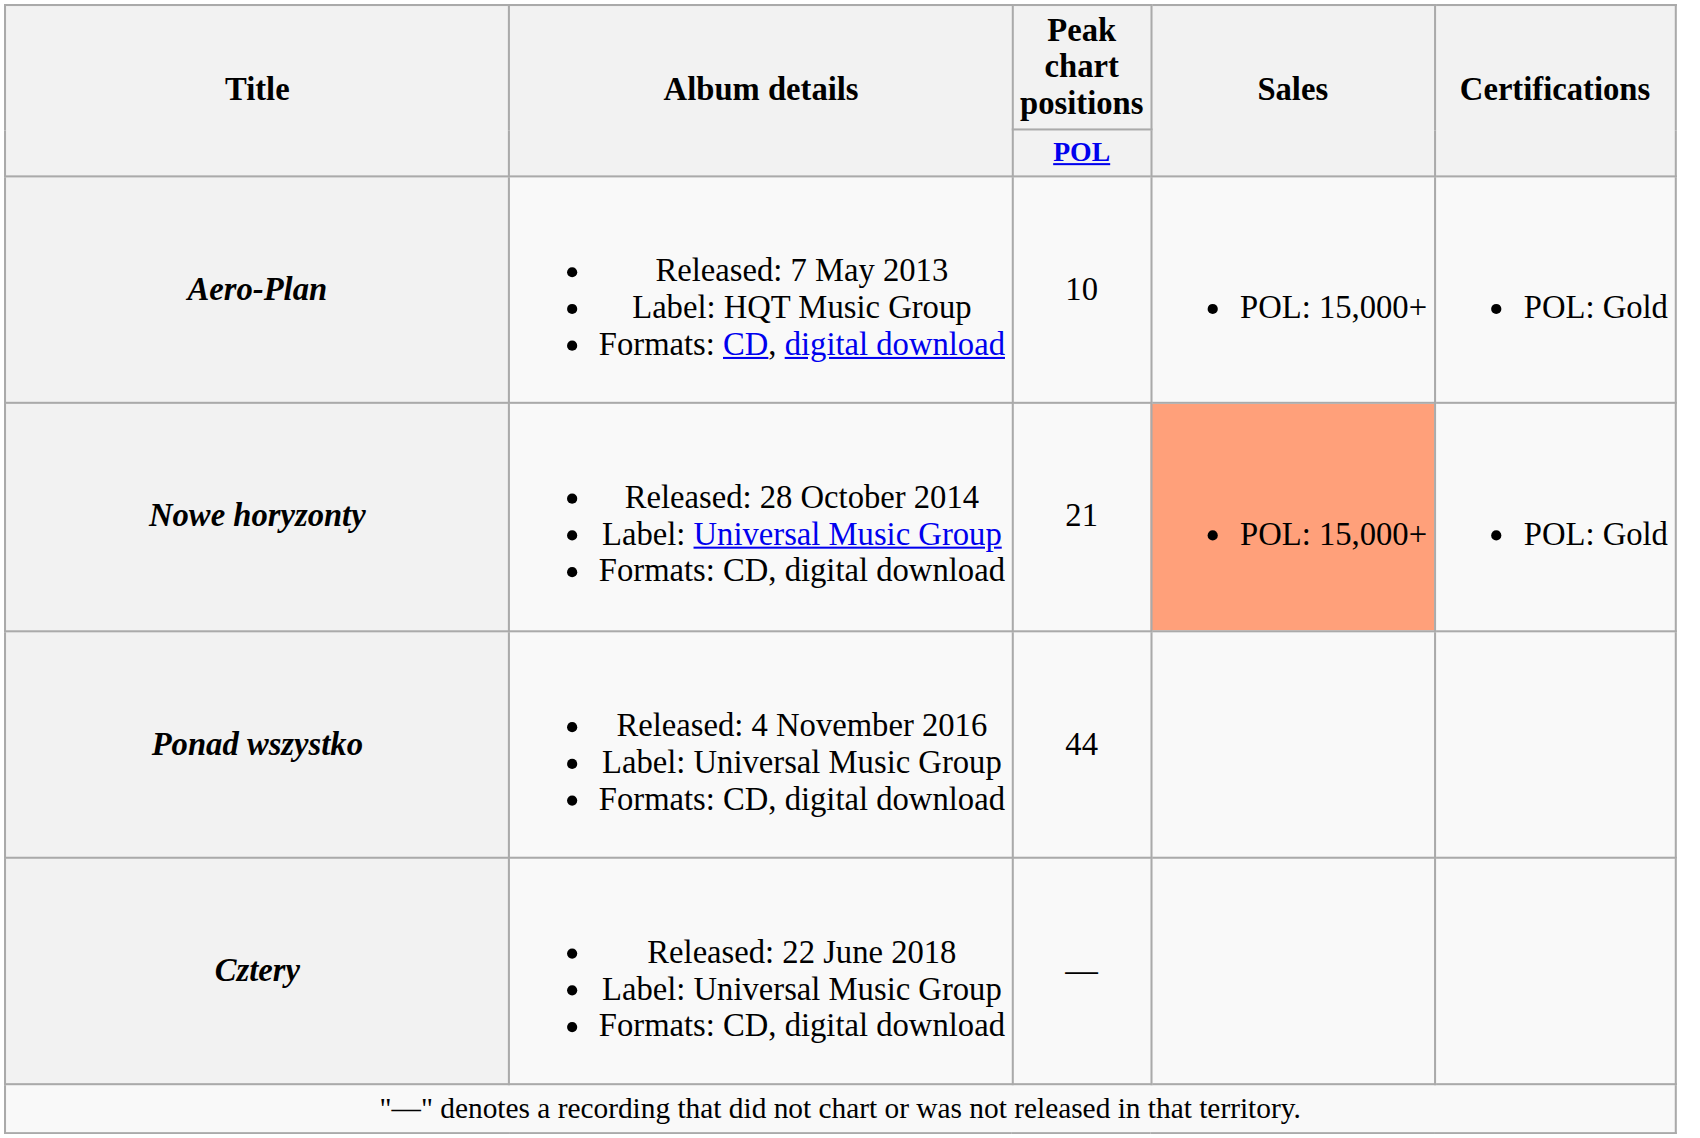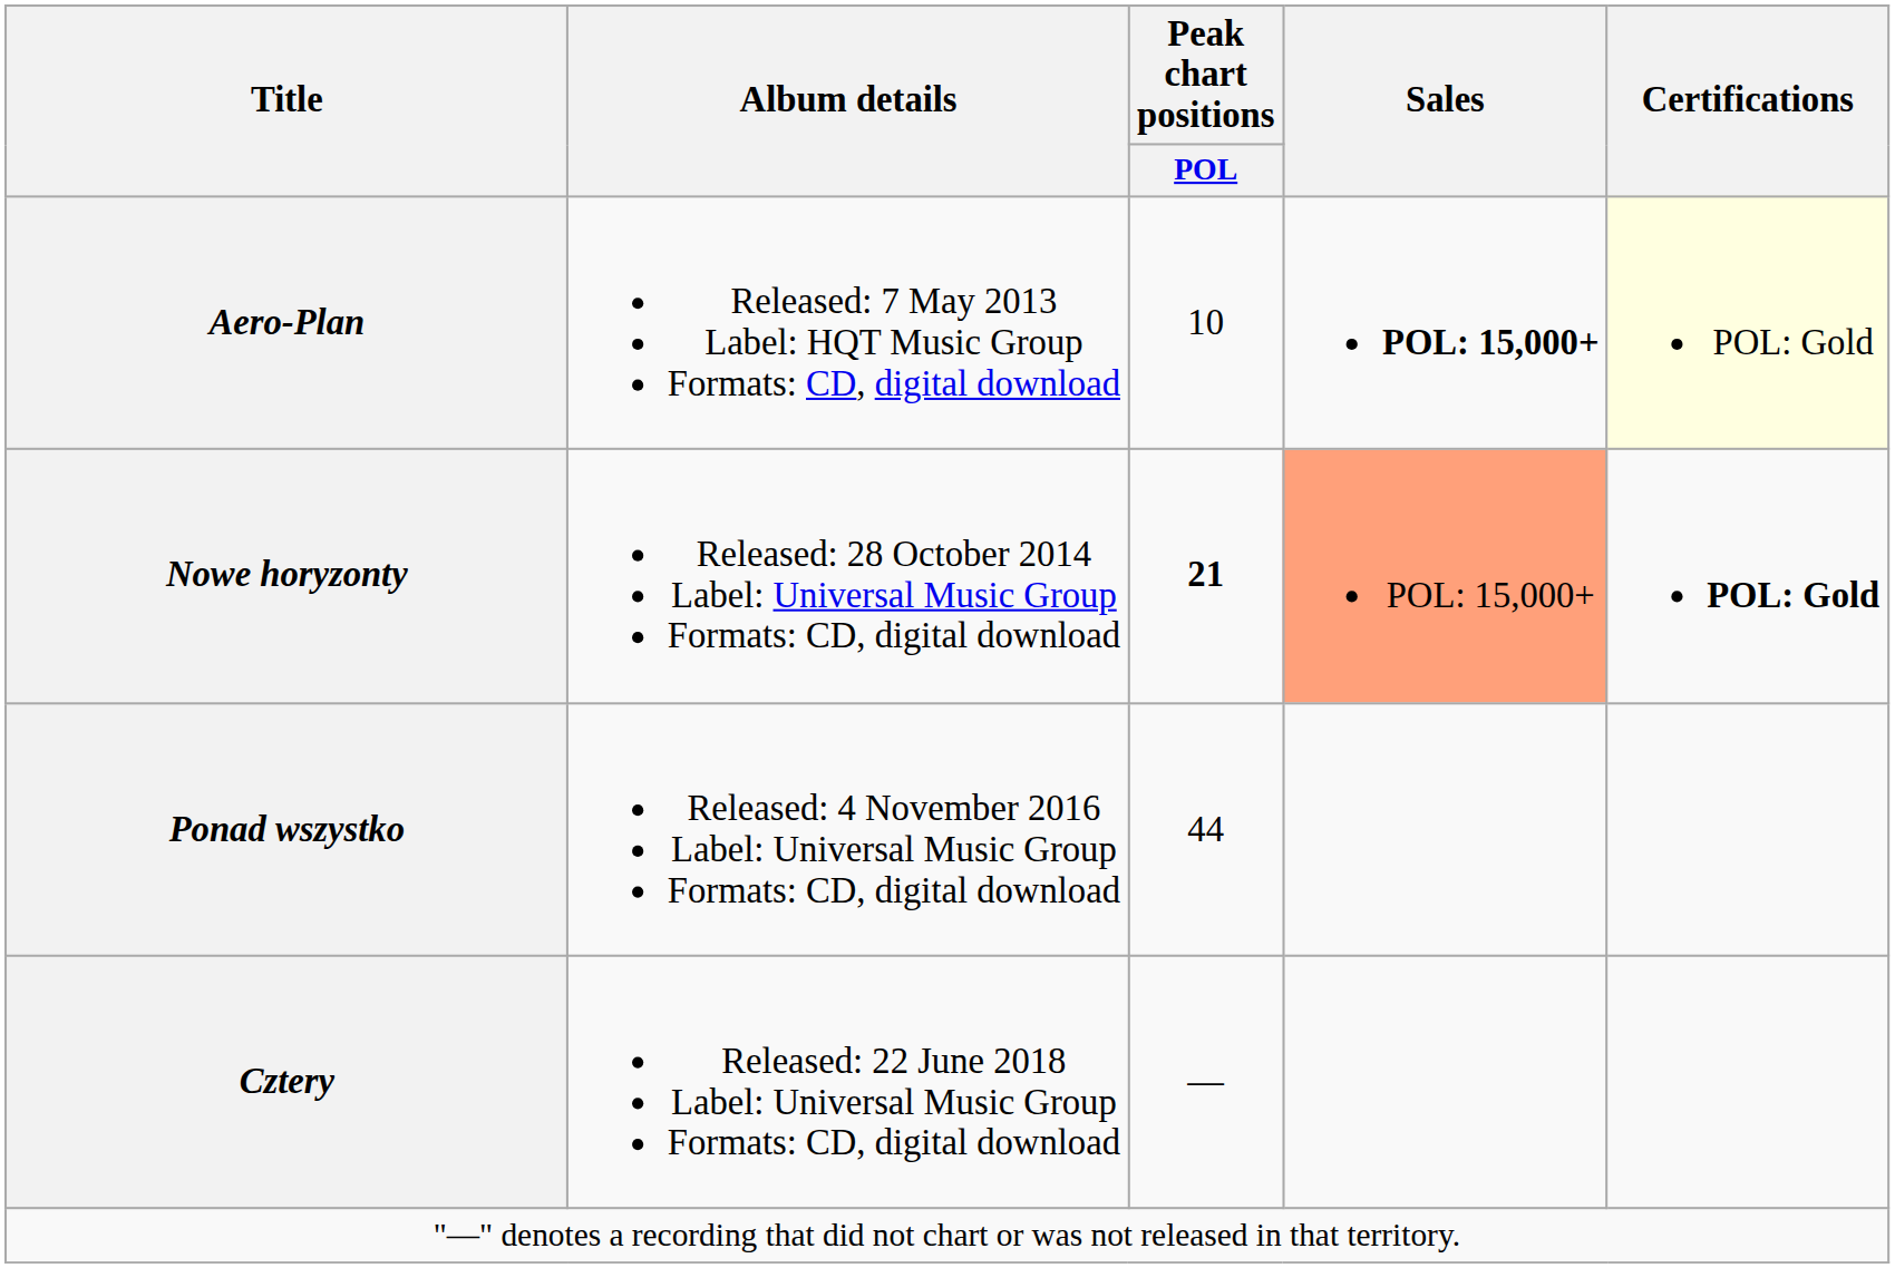Aero-Plan | Sales: normal -> bold
Aero-Plan | Certifications: no background -> lightyellow background
Nowe horyzonty | Peak chart positions / POL: normal -> bold
Nowe horyzonty | Certifications: normal -> bold
